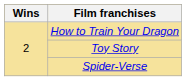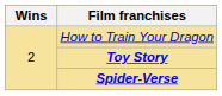Toy Story | Film franchises: normal -> bold
Spider-Verse | Film franchises: normal -> bold
